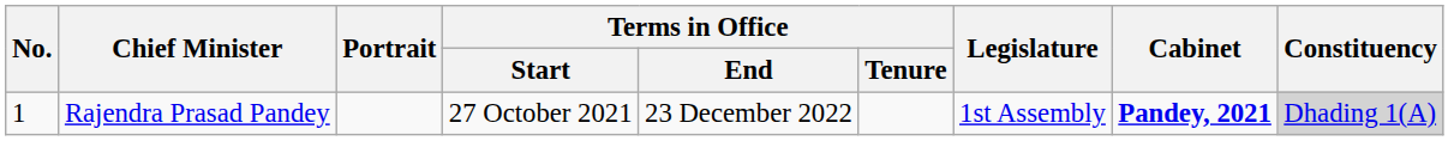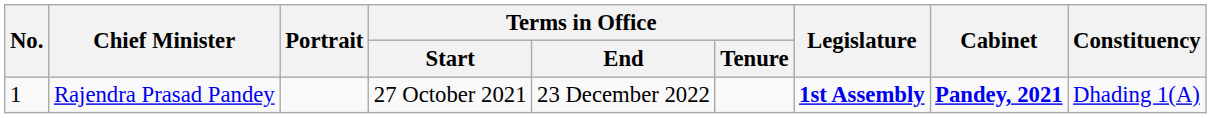Rajendra Prasad Pandey | Legislature: normal -> bold
Rajendra Prasad Pandey | Constituency: lightgrey background -> no background
